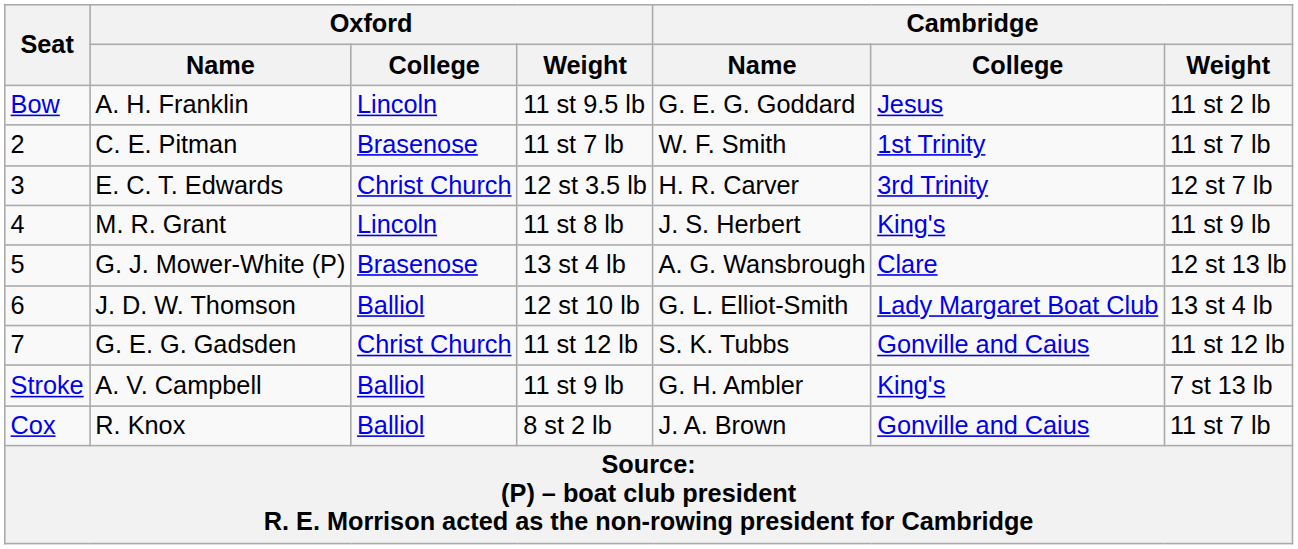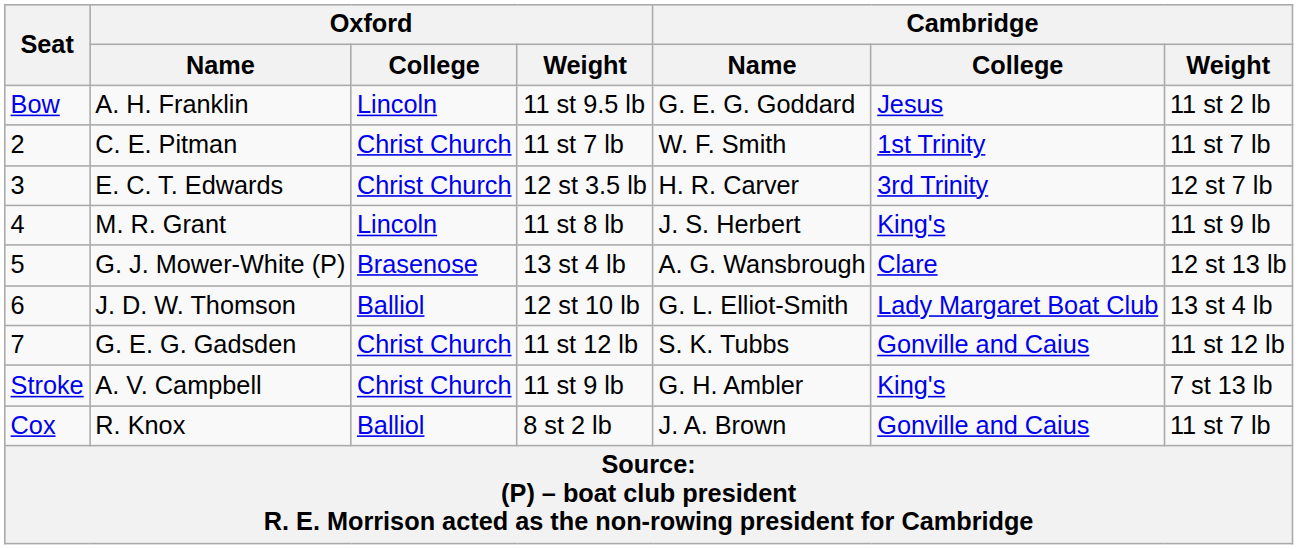C. E. Pitman | Oxford / College: Brasenose -> Christ Church
A. V. Campbell | Oxford / College: Balliol -> Christ Church
